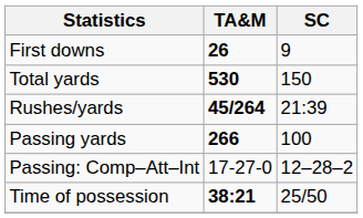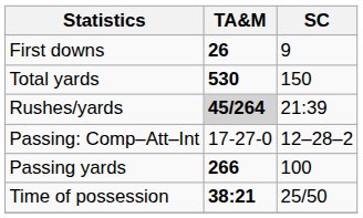Rushes/yards | TA&M: no background -> lightgrey background
rows swapped: Passing yards <-> Passing: Comp–Att–Int
